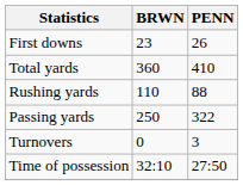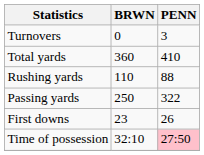rows swapped: First downs <-> Turnovers
Time of possession | PENN: no background -> pink background
